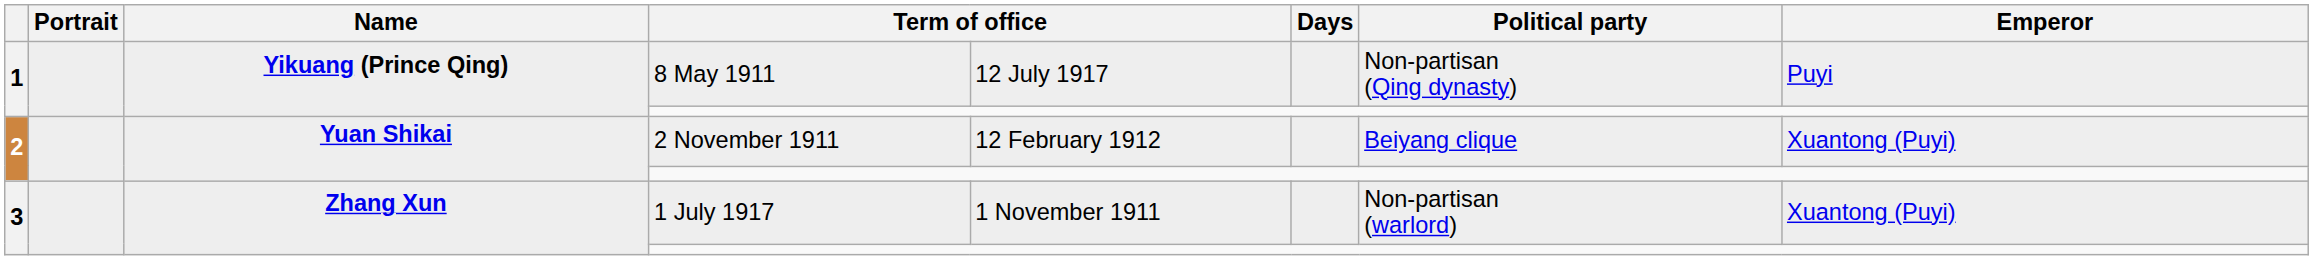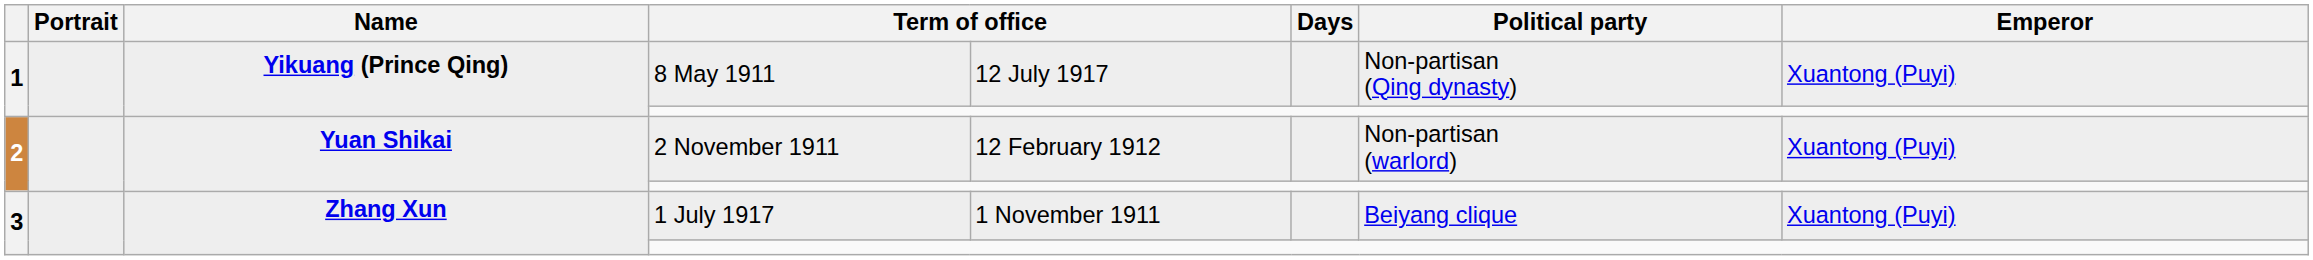8 May 1911 | Emperor: Puyi -> Xuantong (Puyi)
2 November 1911 | Political party: Beiyang clique -> Non-partisan (warlord)
1 July 1917 | Political party: Non-partisan (warlord) -> Beiyang clique
